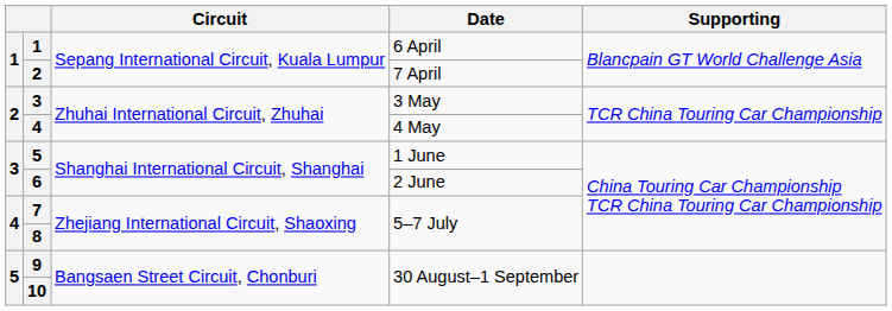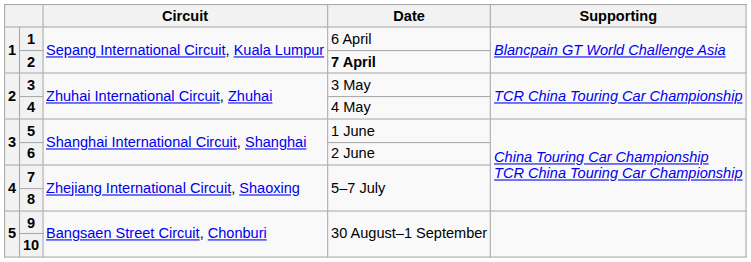7 April | Date: normal -> bold
